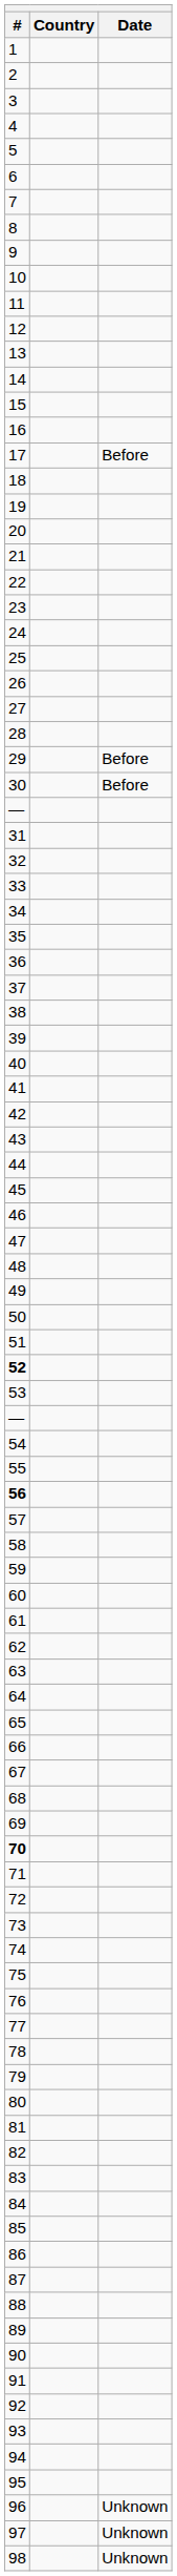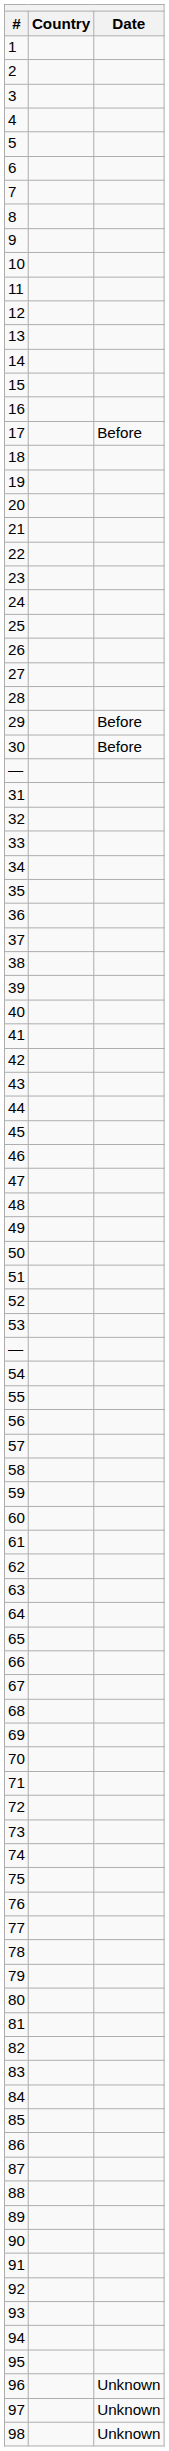52 | #: bold -> normal
56 | #: bold -> normal
70 | #: bold -> normal
